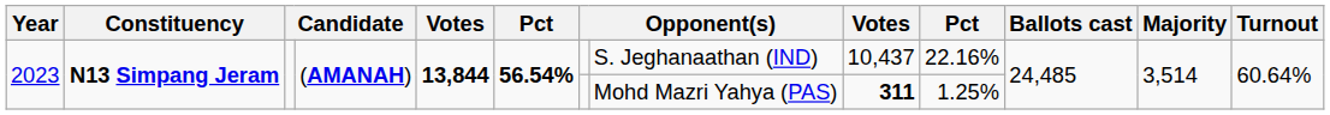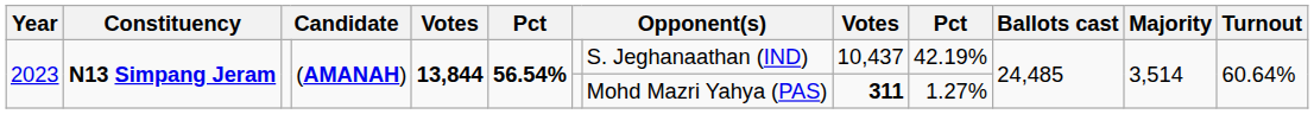row 2 | column 10: 22.16% -> 42.19%
row 3 | column 10: 1.25% -> 1.27%
